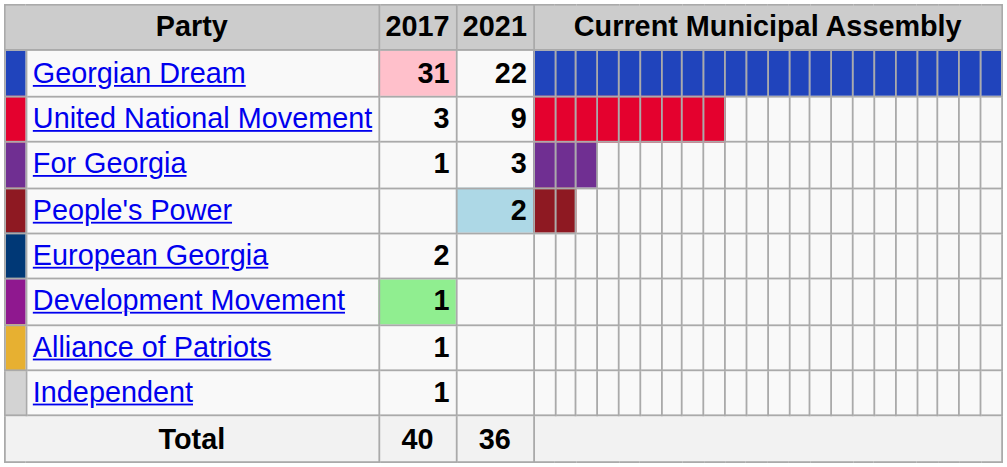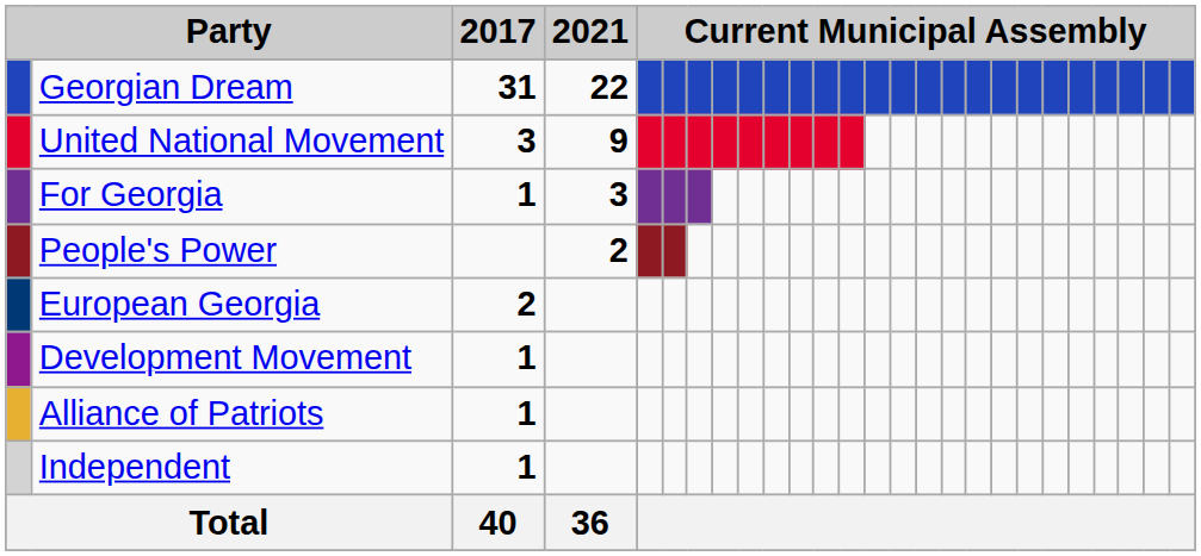Georgian Dream | 2017: pink background -> no background
People's Power | 2021: lightblue background -> no background
Development Movement | 2017: lightgreen background -> no background
